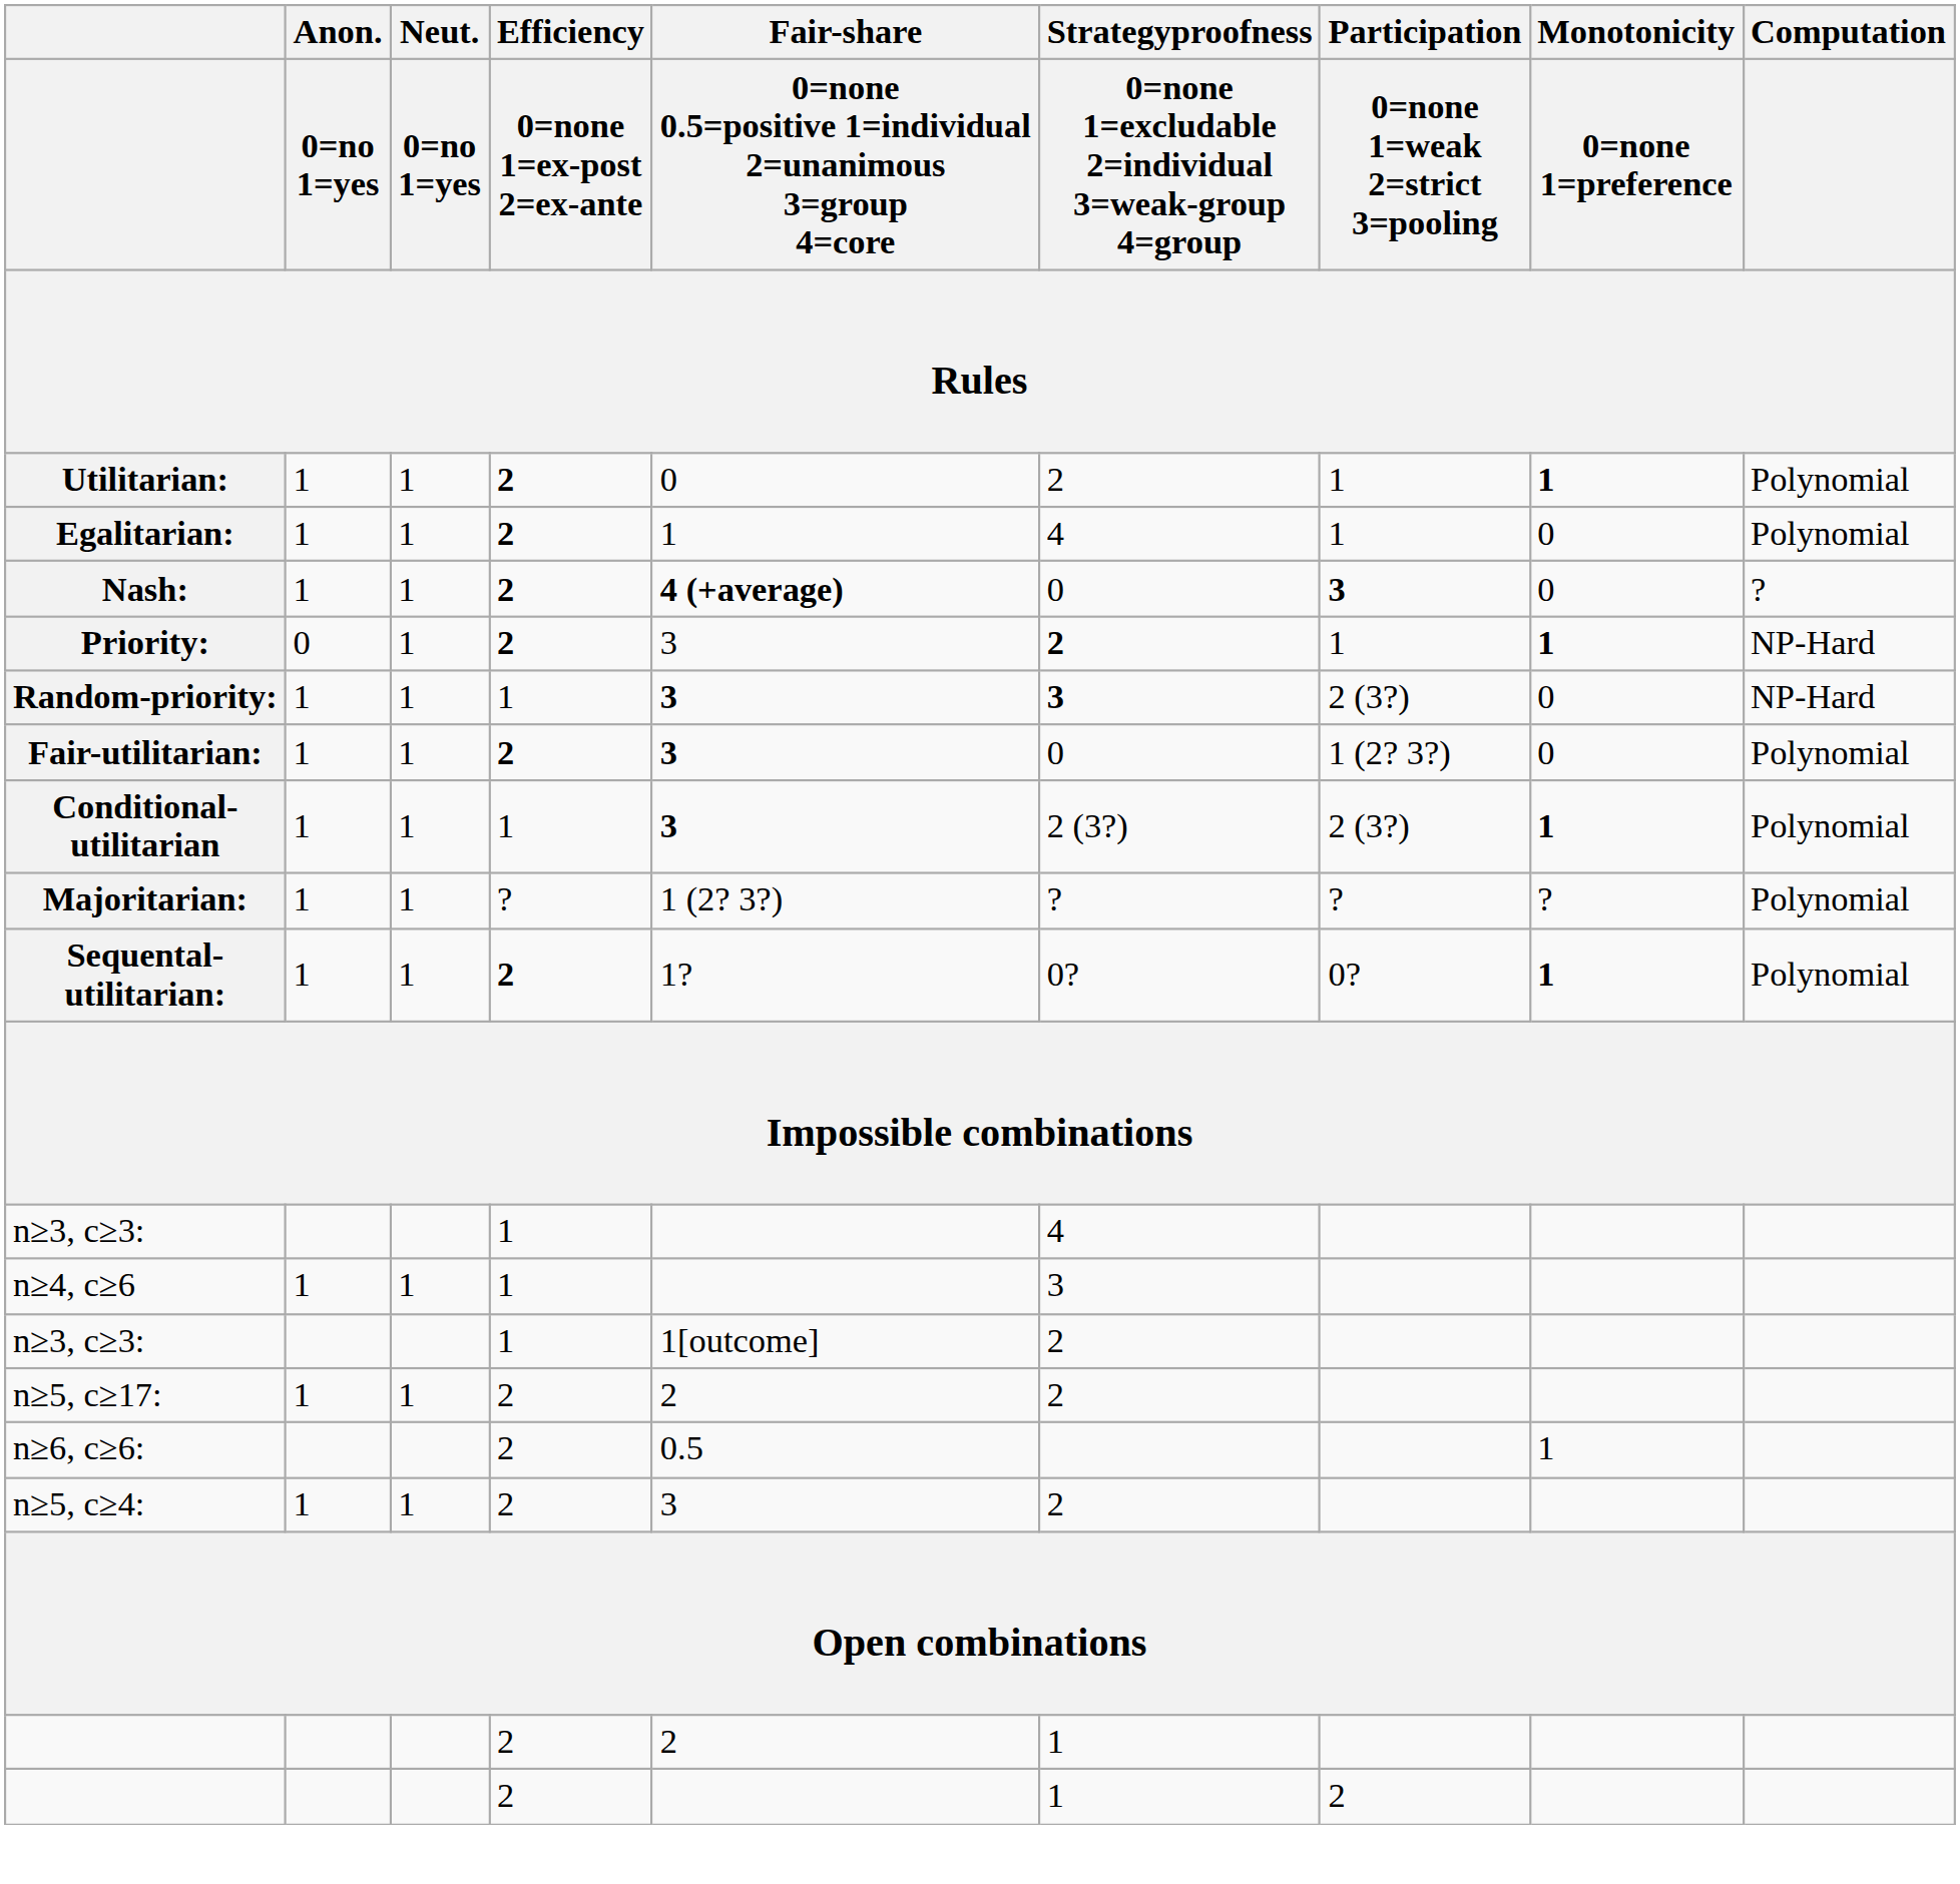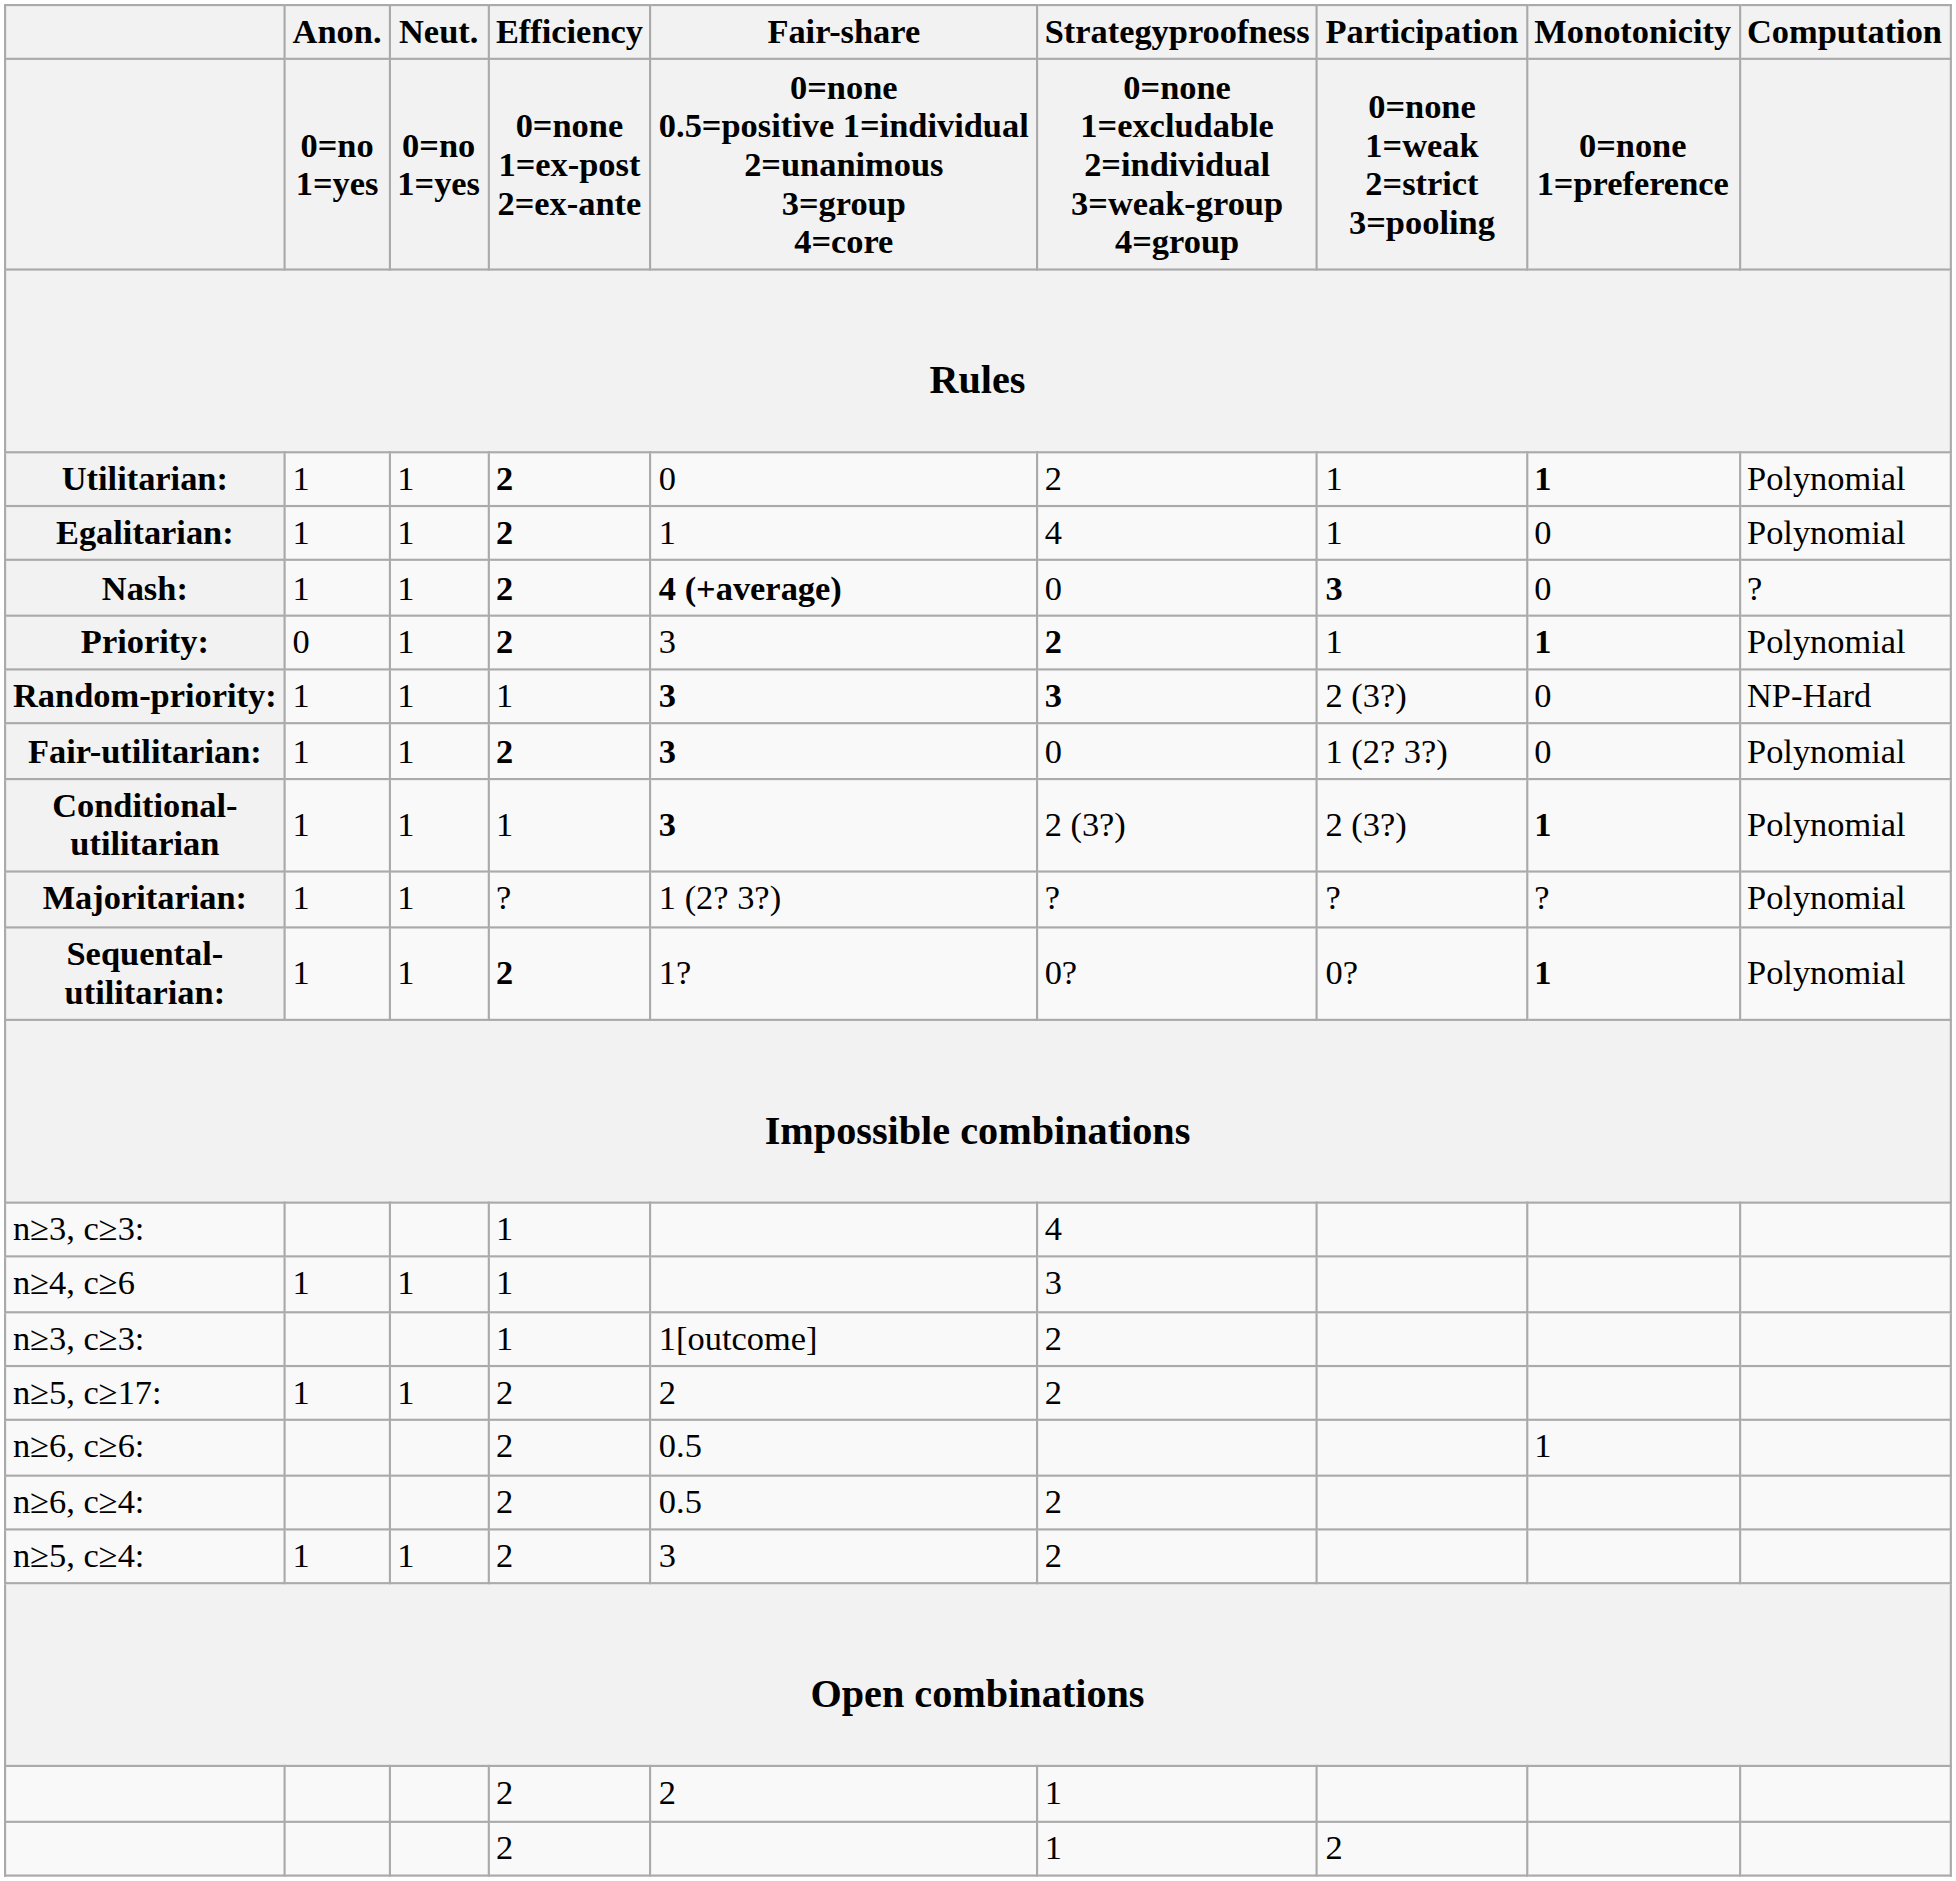Priority: | Computation: NP-Hard -> Polynomial
+ row: n≥6, c≥4: | 2 | 0.5 | 2
